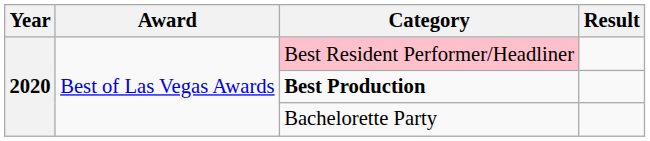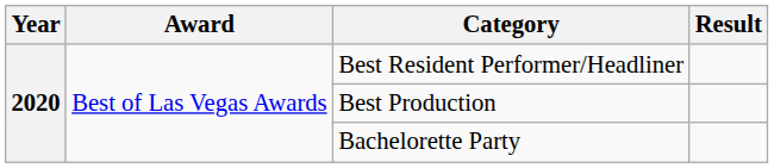Best Resident Performer/Headliner | Category: pink background -> no background
Best Production | Category: bold -> normal
